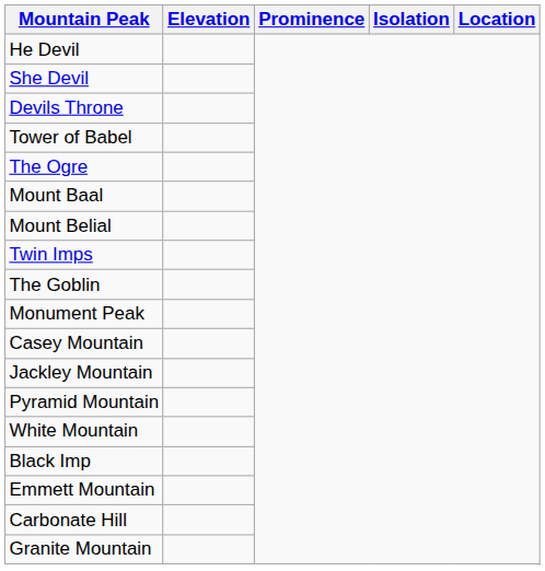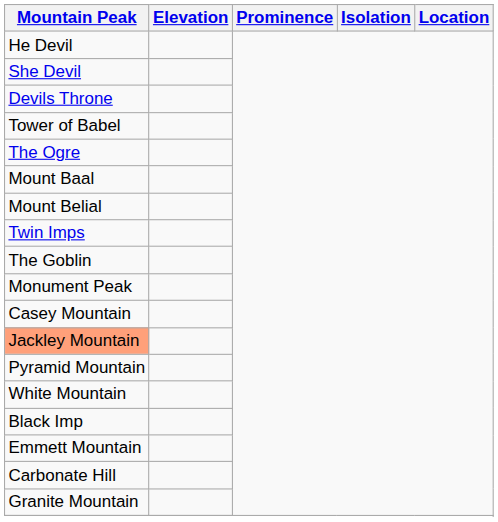Jackley Mountain | Mountain Peak: no background -> lightsalmon background
